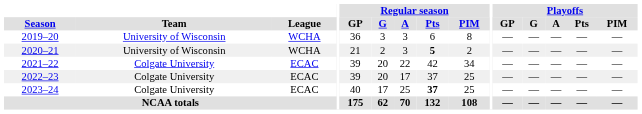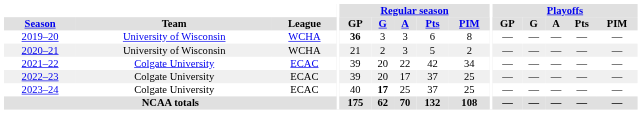2019–20 | Regular season / GP: normal -> bold
2020–21 | Regular season / Pts: bold -> normal
2023–24 | Regular season / G: normal -> bold
2023–24 | Regular season / Pts: bold -> normal
